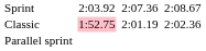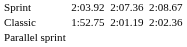Classic | column 2: pink background -> no background
